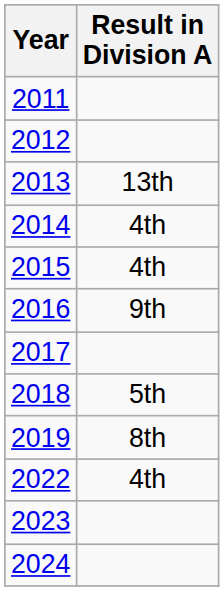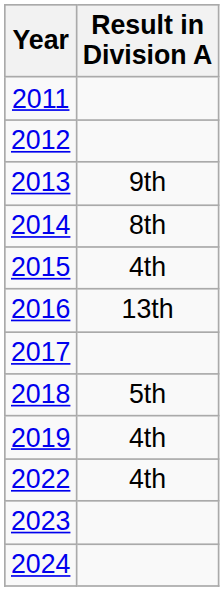2013 | Result in Division A: 13th -> 9th
2014 | Result in Division A: 4th -> 8th
2016 | Result in Division A: 9th -> 13th
2019 | Result in Division A: 8th -> 4th
